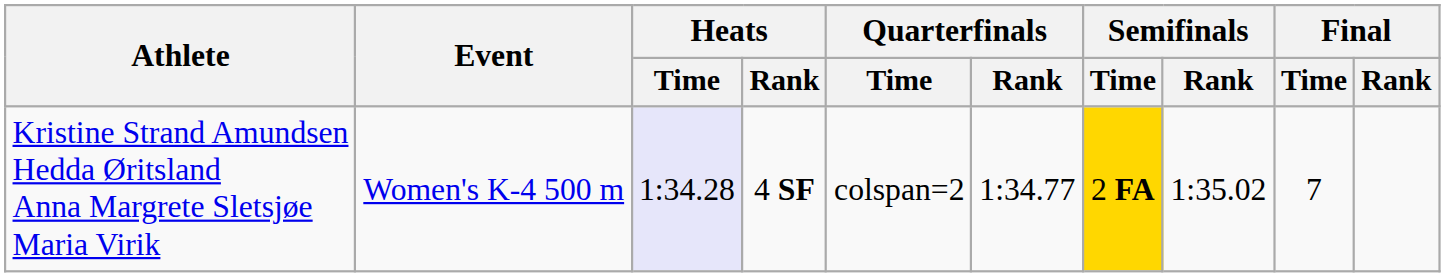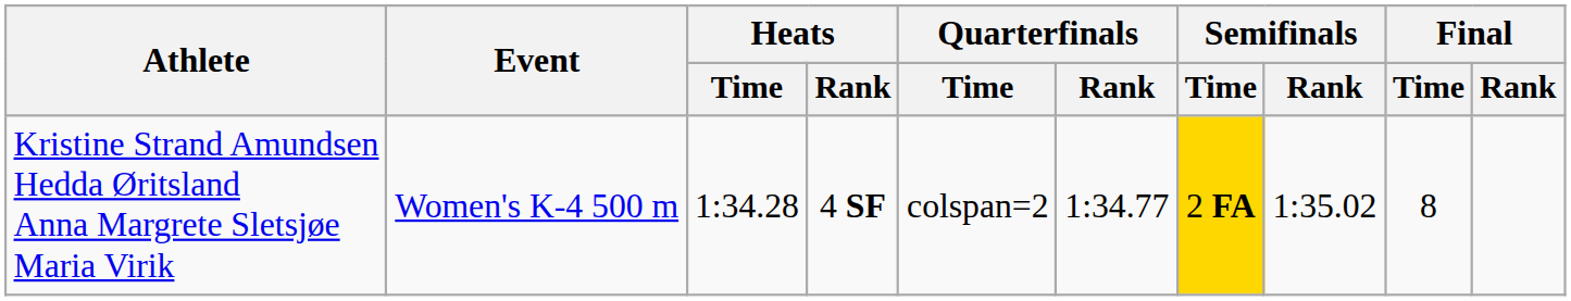row 3 | Heats / Time: lavender background -> no background
row 3 | Final / Time: 7 -> 8
